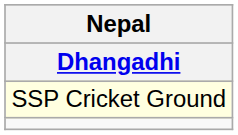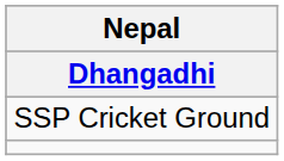row 3 | column 1: lightyellow background -> no background
